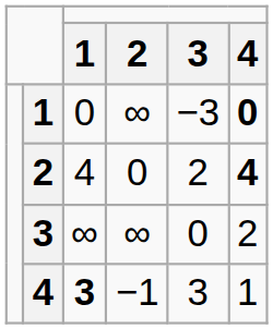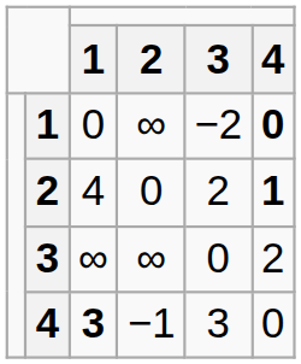row 3 | column 5: −3 -> −2
row 4 | column 6: 4 -> 1
row 6 | column 6: 1 -> 0
